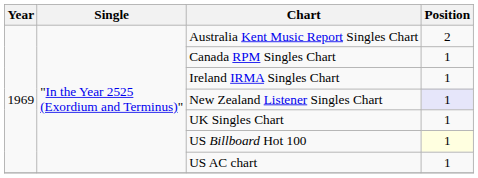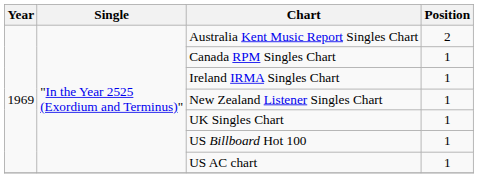New Zealand Listener Singles Chart | Position: lavender background -> no background
US Billboard Hot 100 | Position: lightyellow background -> no background
